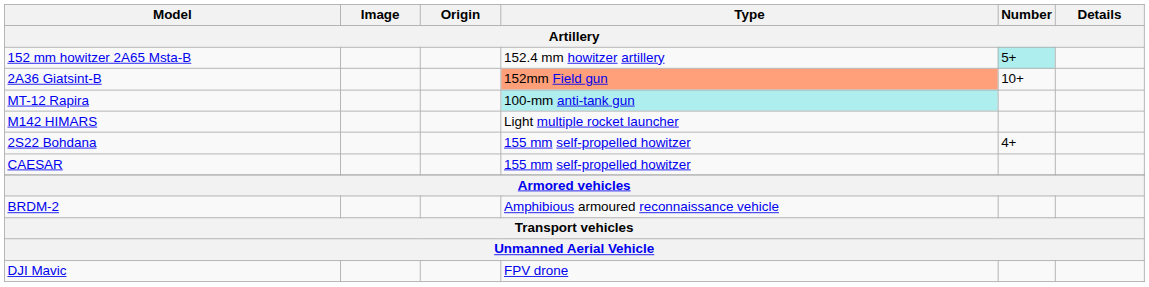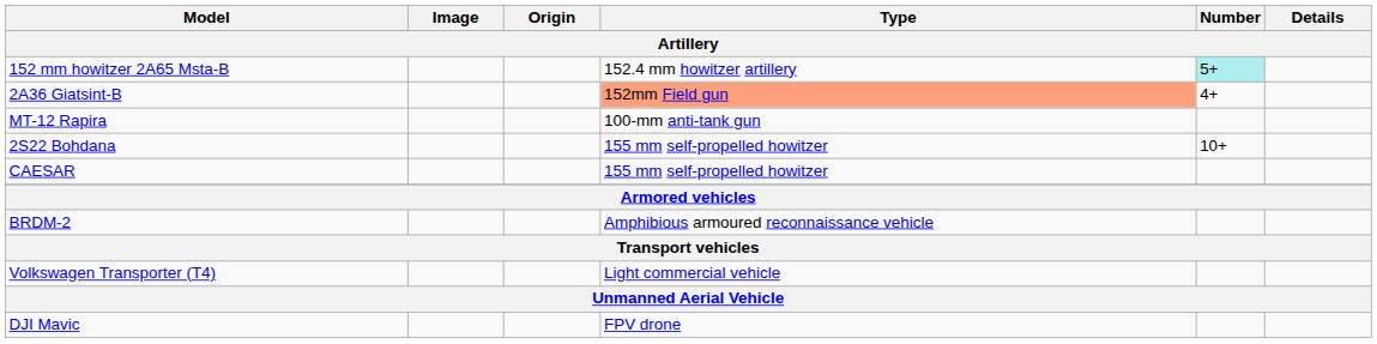2A36 Giatsint-B | Number: 10+ -> 4+
MT-12 Rapira | Type: paleturquoise background -> no background
- row: M142 HIMARS | Light multiple rocket launcher
2S22 Bohdana | Number: 4+ -> 10+
+ row: Volkswagen Transporter (T4) | Light commercial vehicle
